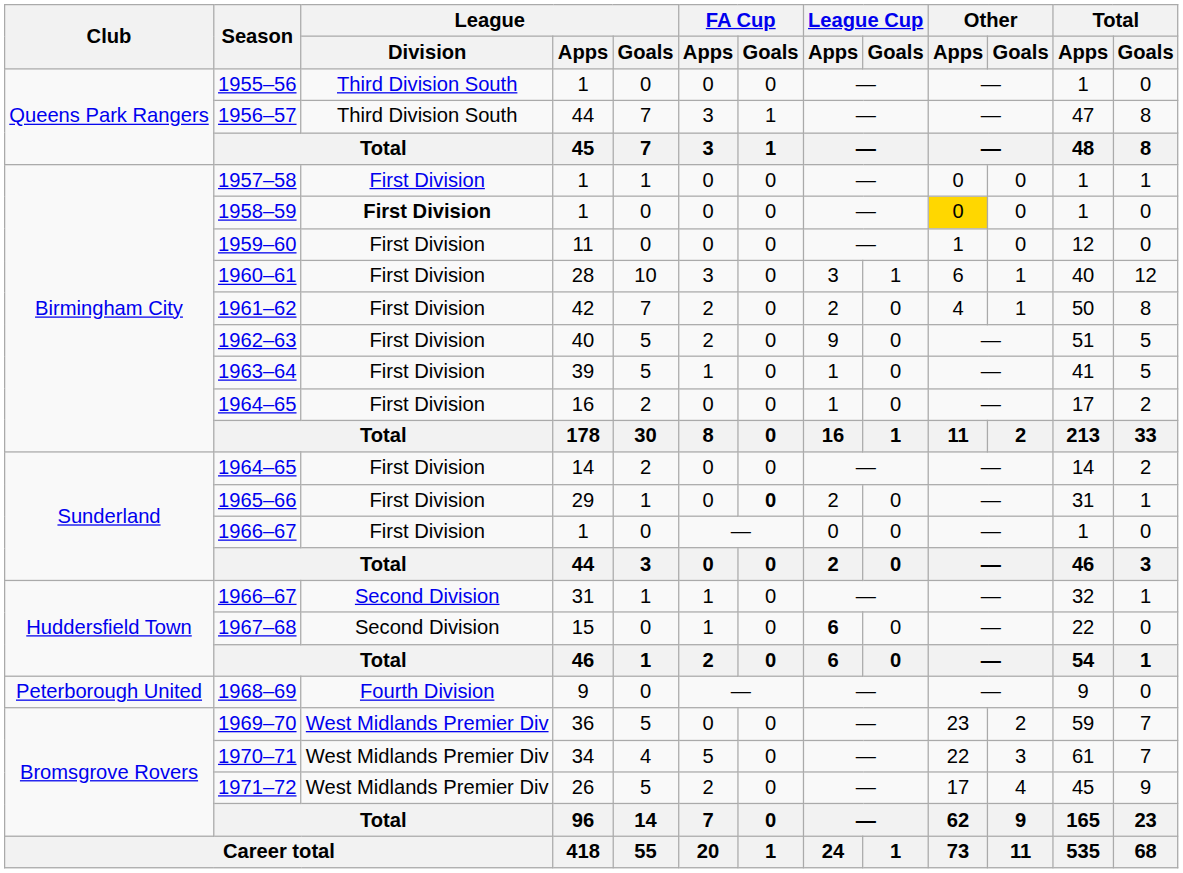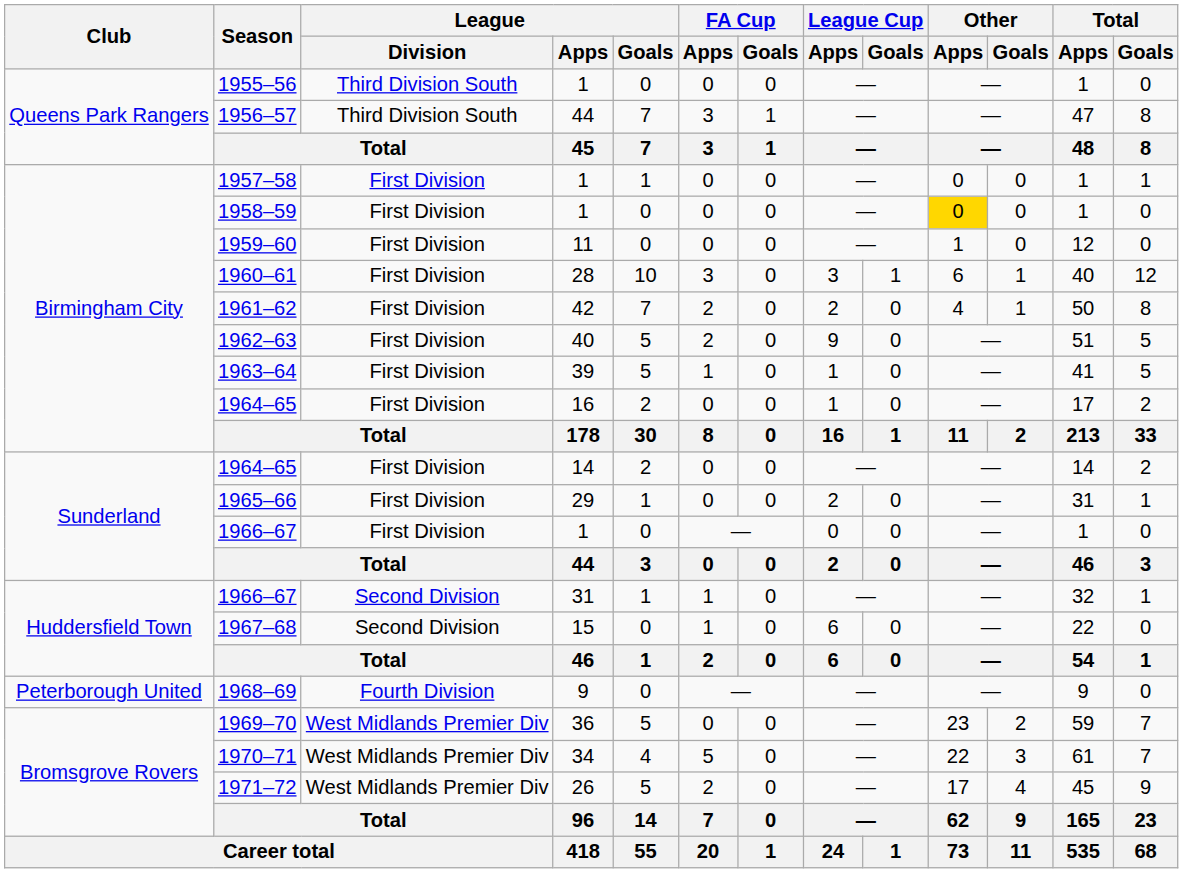1958–59 | League / Division: bold -> normal
1965–66 | FA Cup / Goals: bold -> normal
1967–68 | League Cup / Apps: bold -> normal
